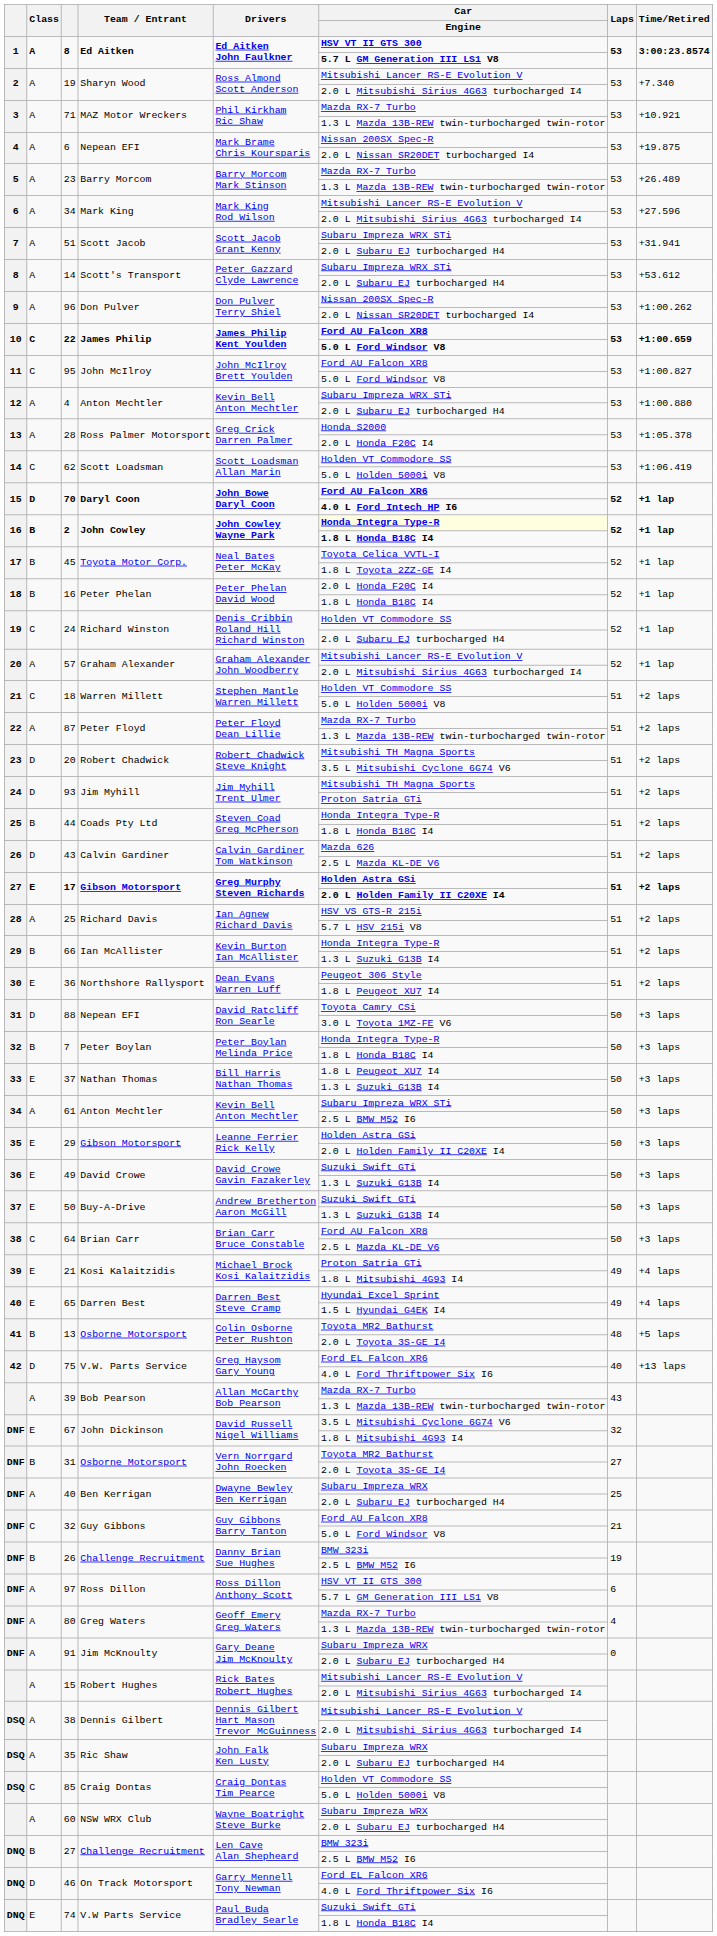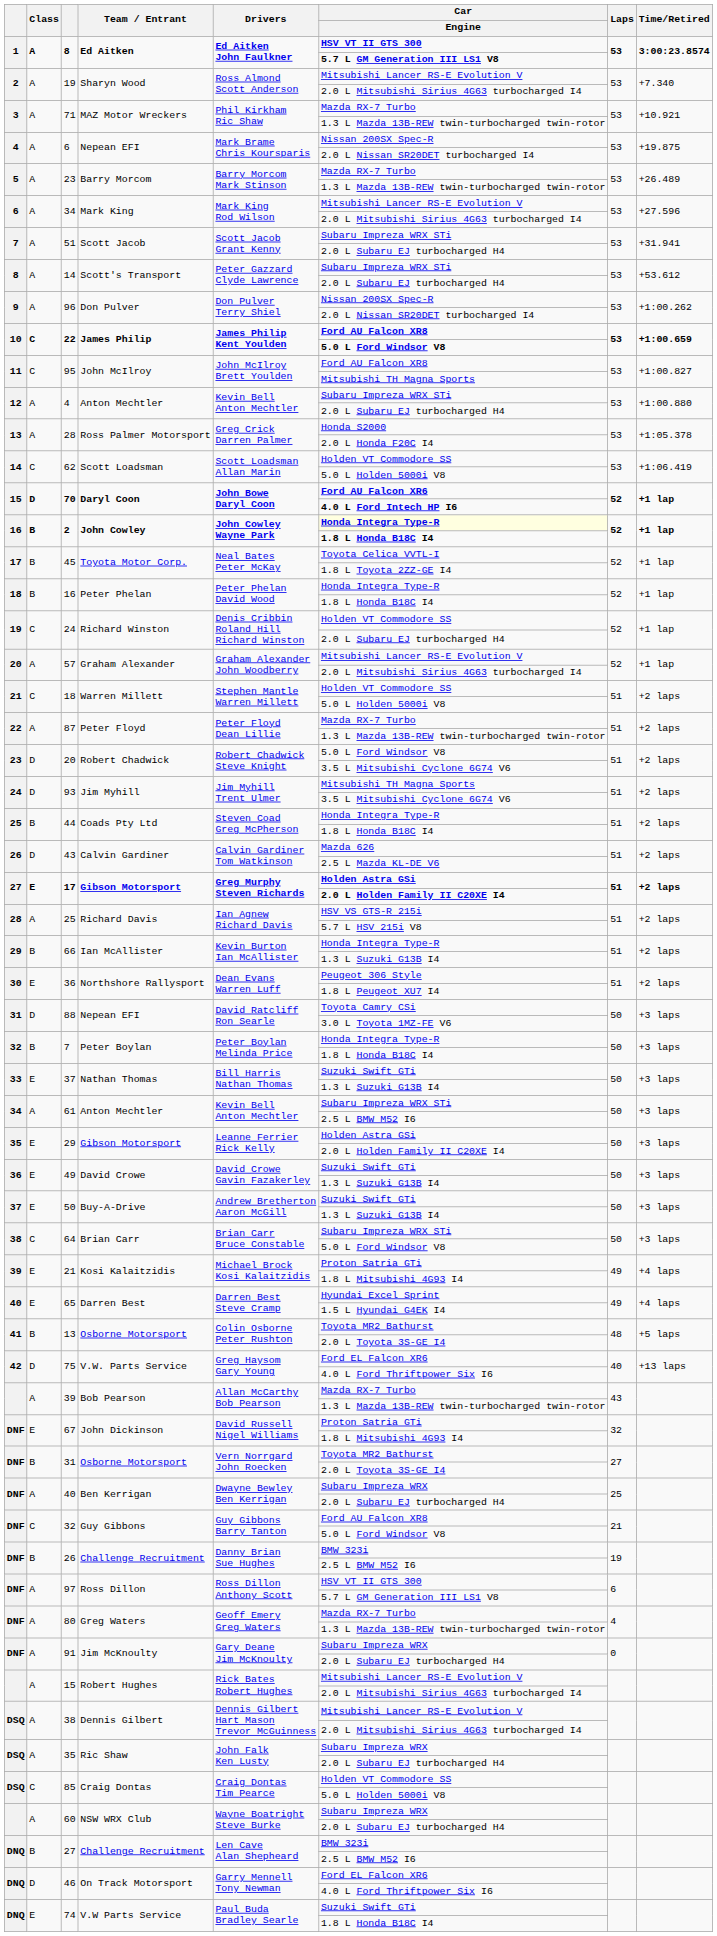row 24 | Car / Engine: 5.0 L Ford Windsor V8 -> Mitsubishi TH Magna Sports
row 37 | Car / Engine: 2.0 L Honda F20C I4 -> Honda Integra Type-R
row 47 | Car / Engine: Mitsubishi TH Magna Sports -> 5.0 L Ford Windsor V8
row 50 | Car / Engine: Proton Satria GTi -> 3.5 L Mitsubishi Cyclone 6G74 V6
row 67 | Car / Engine: 1.8 L Peugeot XU7 I4 -> Suzuki Swift GTi
row 77 | Car / Engine: Ford AU Falcon XR8 -> Subaru Impreza WRX STi
row 78 | Car / Engine: 2.5 L Mazda KL-DE V6 -> 5.0 L Ford Windsor V8
row 89 | Car / Engine: 3.5 L Mitsubishi Cyclone 6G74 V6 -> Proton Satria GTi
